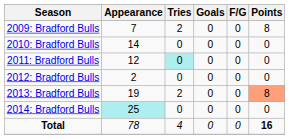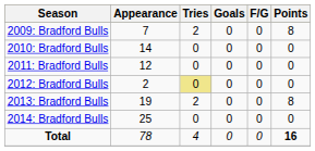2011: Bradford Bulls | Tries: paleturquoise background -> no background
2012: Bradford Bulls | Tries: no background -> khaki background
2013: Bradford Bulls | Points: lightsalmon background -> no background
2014: Bradford Bulls | Appearance: paleturquoise background -> no background
